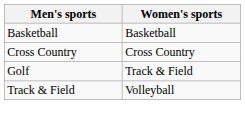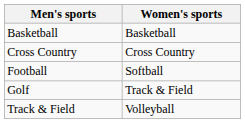+ row: Football | Softball
